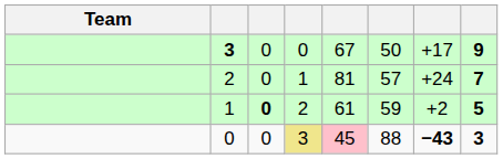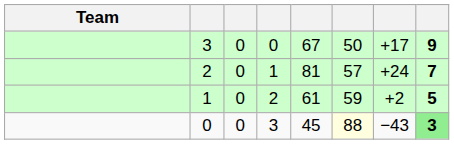row 2 | column 2: bold -> normal
row 4 | column 3: bold -> normal
row 5 | column 4: khaki background -> no background
row 5 | column 5: pink background -> no background
row 5 | column 6: no background -> lightyellow background
row 5 | column 7: bold -> normal
row 5 | column 8: no background -> lightgreen background
